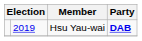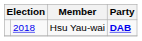Hsu Yau-wai | column 2: 2019 -> 2018
